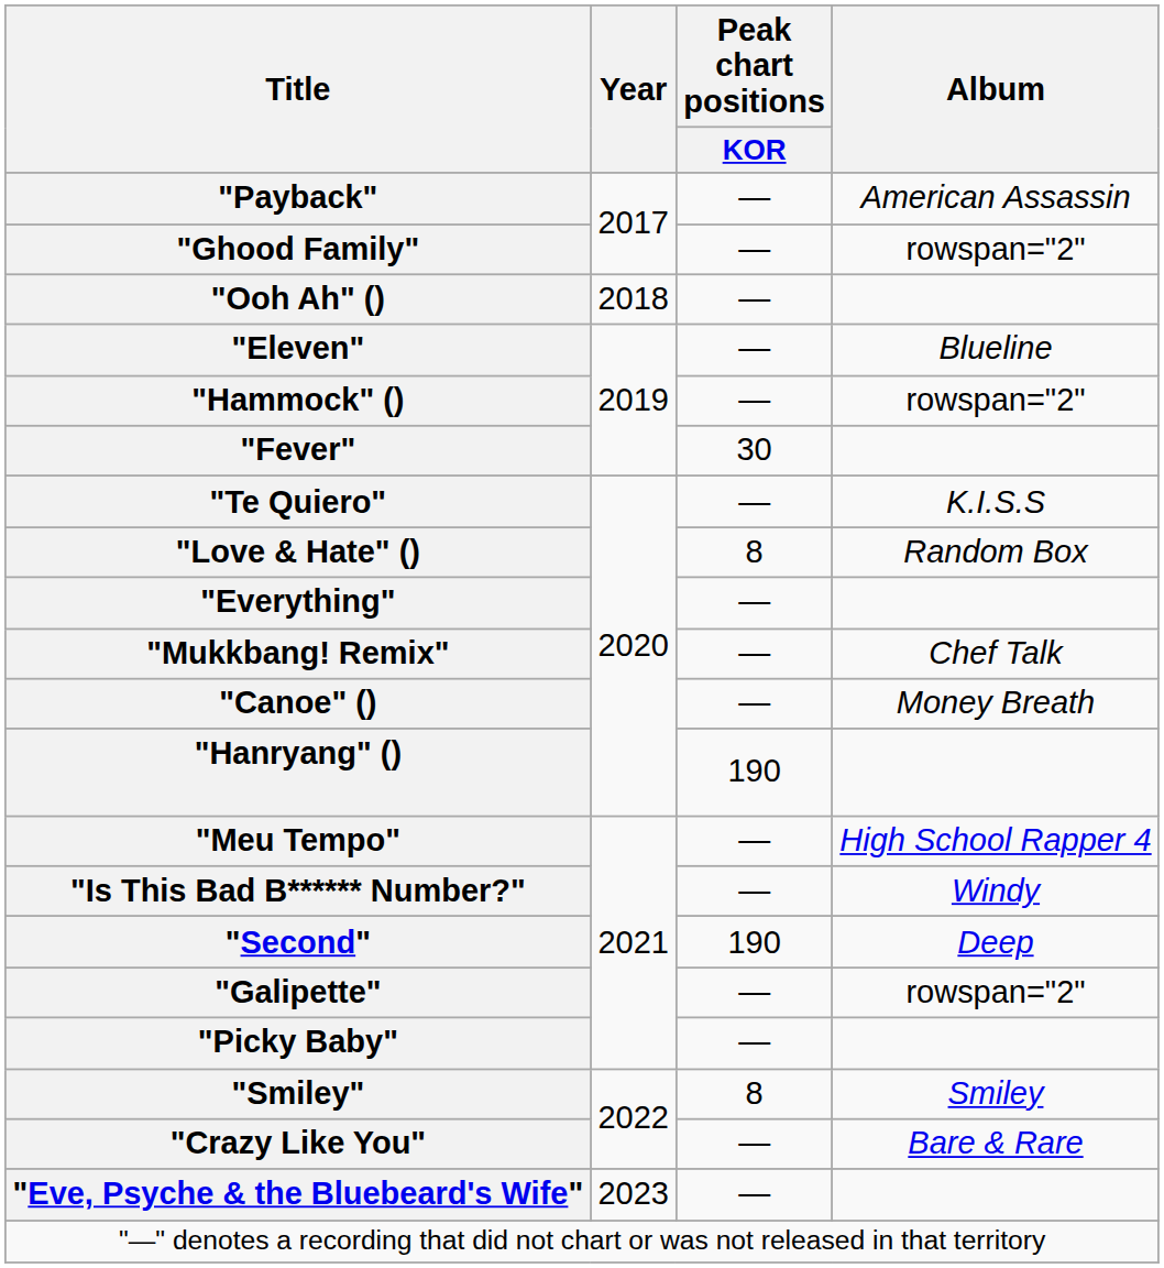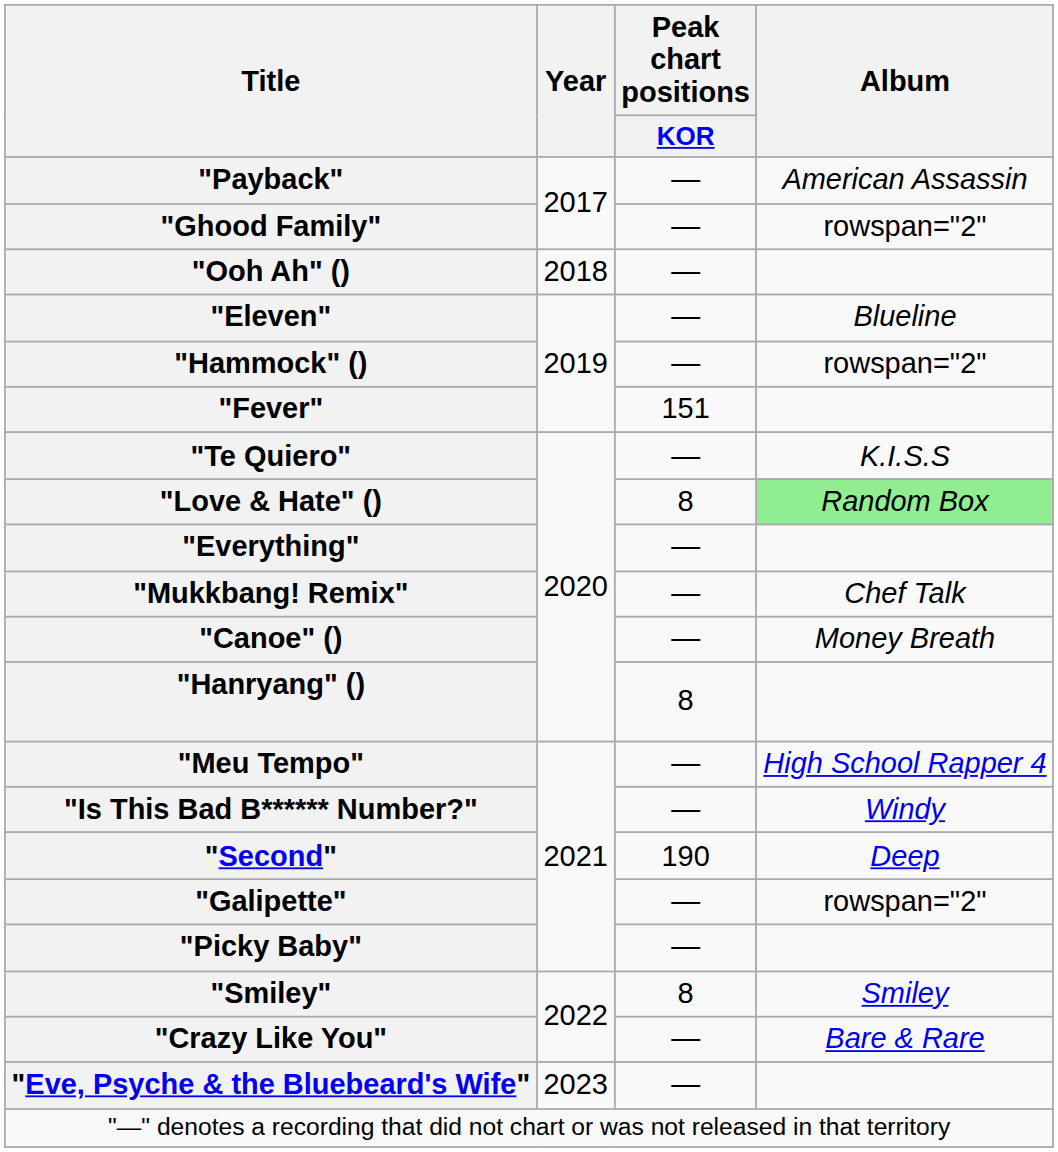"Fever" | Peak chart positions / KOR: 30 -> 151
"Love & Hate" () | Album: no background -> lightgreen background
"Hanryang" () | Peak chart positions / KOR: 190 -> 8
